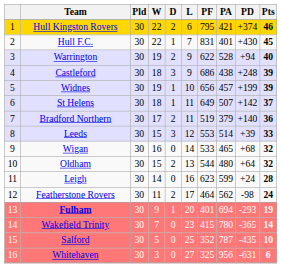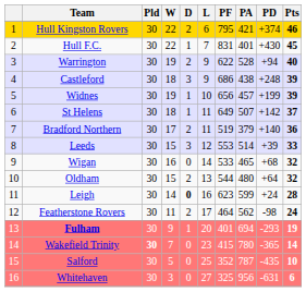Leigh | D: normal -> bold
Wakefield Trinity | Pld: normal -> bold
